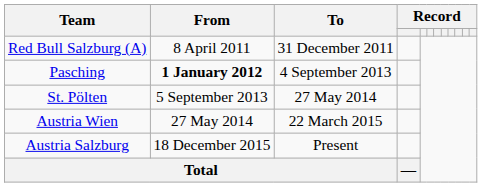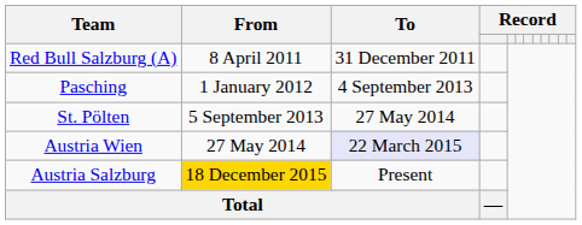Pasching | From: bold -> normal
Austria Wien | To: no background -> lavender background
Austria Salzburg | From: no background -> gold background
